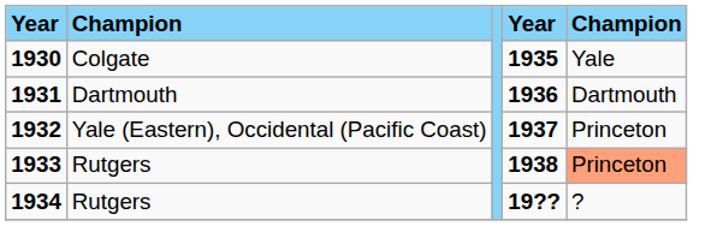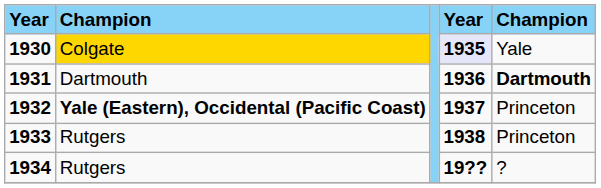1930 | column 2: no background -> gold background
1930 | column 4: no background -> lavender background
1931 | column 5: normal -> bold
1932 | column 2: normal -> bold
1933 | column 5: lightsalmon background -> no background
